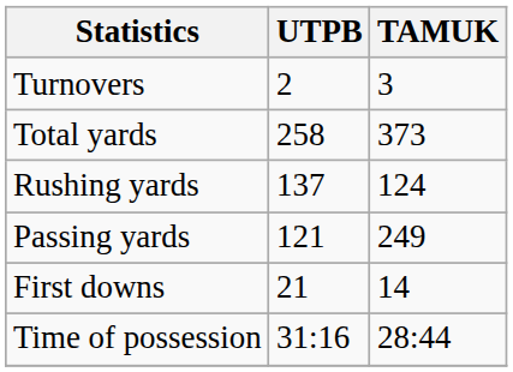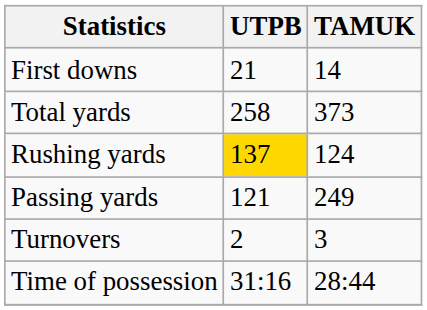rows swapped: First downs <-> Turnovers
Rushing yards | UTPB: no background -> gold background
